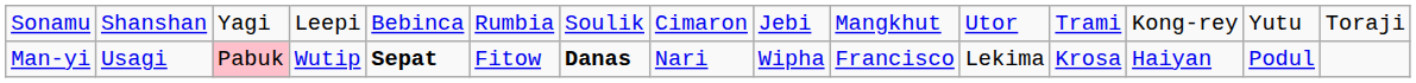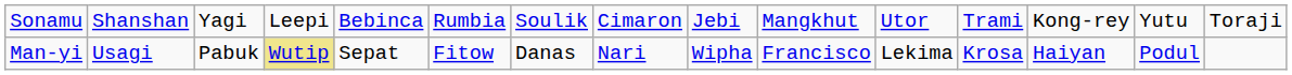Man-yi | column 3: pink background -> no background
Man-yi | column 4: no background -> khaki background
Man-yi | column 5: bold -> normal
Man-yi | column 7: bold -> normal
